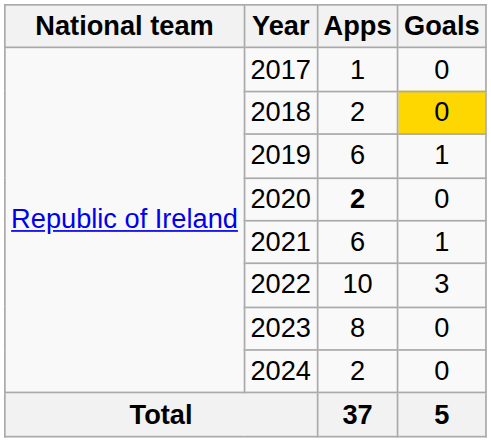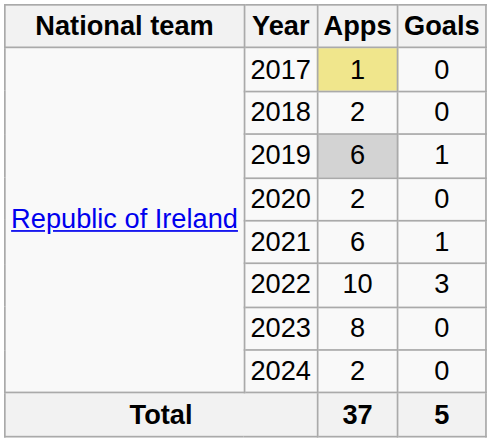2017 | Apps: no background -> khaki background
2018 | Goals: gold background -> no background
2019 | Apps: no background -> lightgrey background
2020 | Apps: bold -> normal
